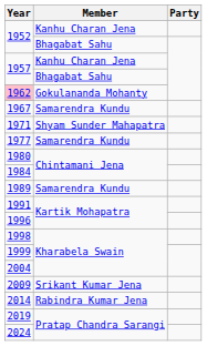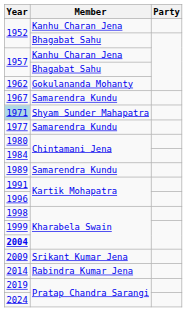1962 | Year: pink background -> no background
1971 | Year: no background -> lightblue background
2004 | Year: normal -> bold
